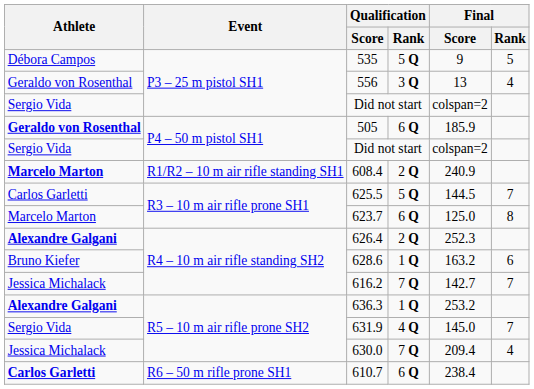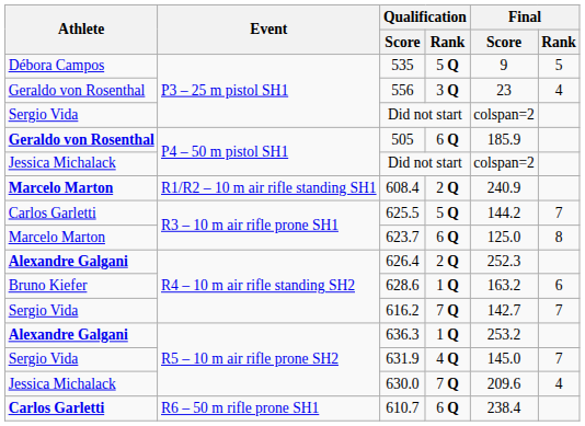556 | Final / Score: 13 -> 23
P4 – 50 m pistol SH1 / Did not start | Athlete: Sergio Vida -> Jessica Michalack
625.5 | Final / Score: 144.5 -> 144.2
616.2 | Athlete: Jessica Michalack -> Sergio Vida
630.0 | Final / Score: 209.4 -> 209.6
